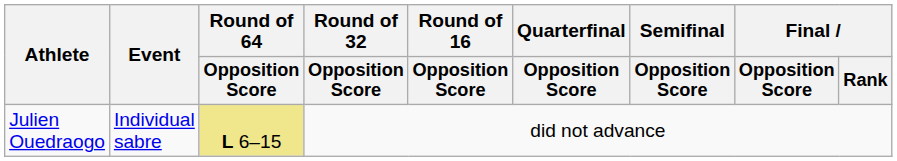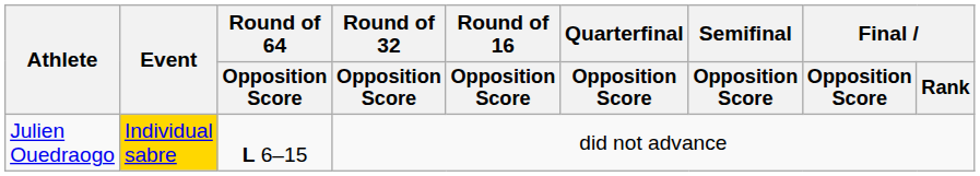Julien Ouedraogo | Event: no background -> gold background
Julien Ouedraogo | Round of 64 / Opposition Score: khaki background -> no background
